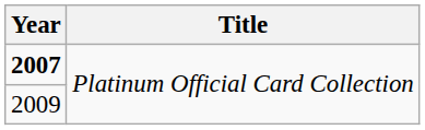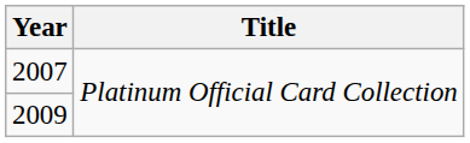2007 | Year: bold -> normal
